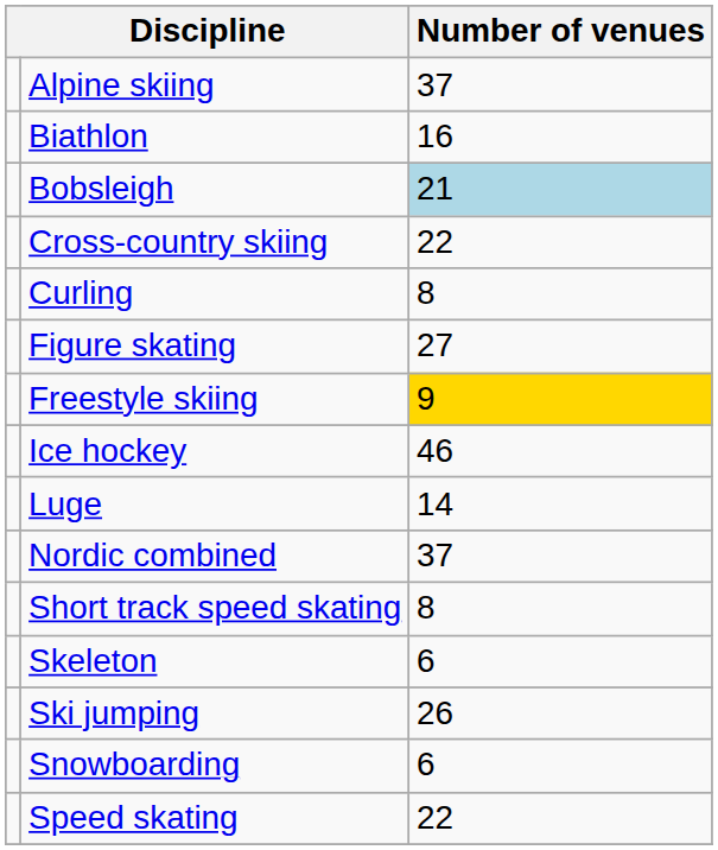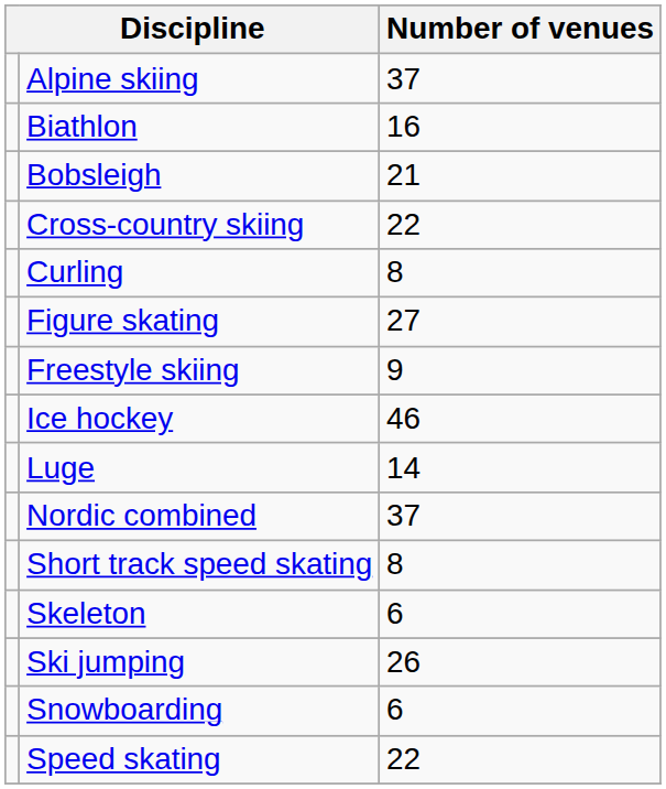Bobsleigh | Number of venues: lightblue background -> no background
Freestyle skiing | Number of venues: gold background -> no background
